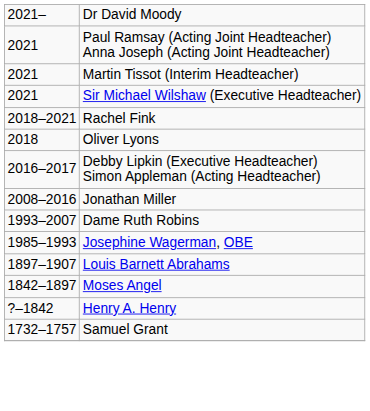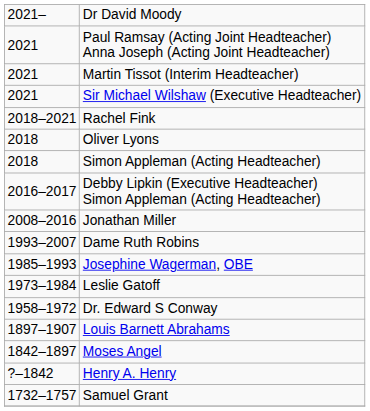+ row: 2018 | Simon Appleman (Acting Headteacher)
+ row: 1973–1984 | Leslie Gatoff
+ row: 1958–1972 | Dr. Edward S Conway
